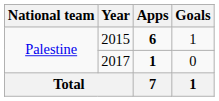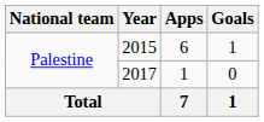2015 | Apps: bold -> normal
2017 | Apps: bold -> normal
